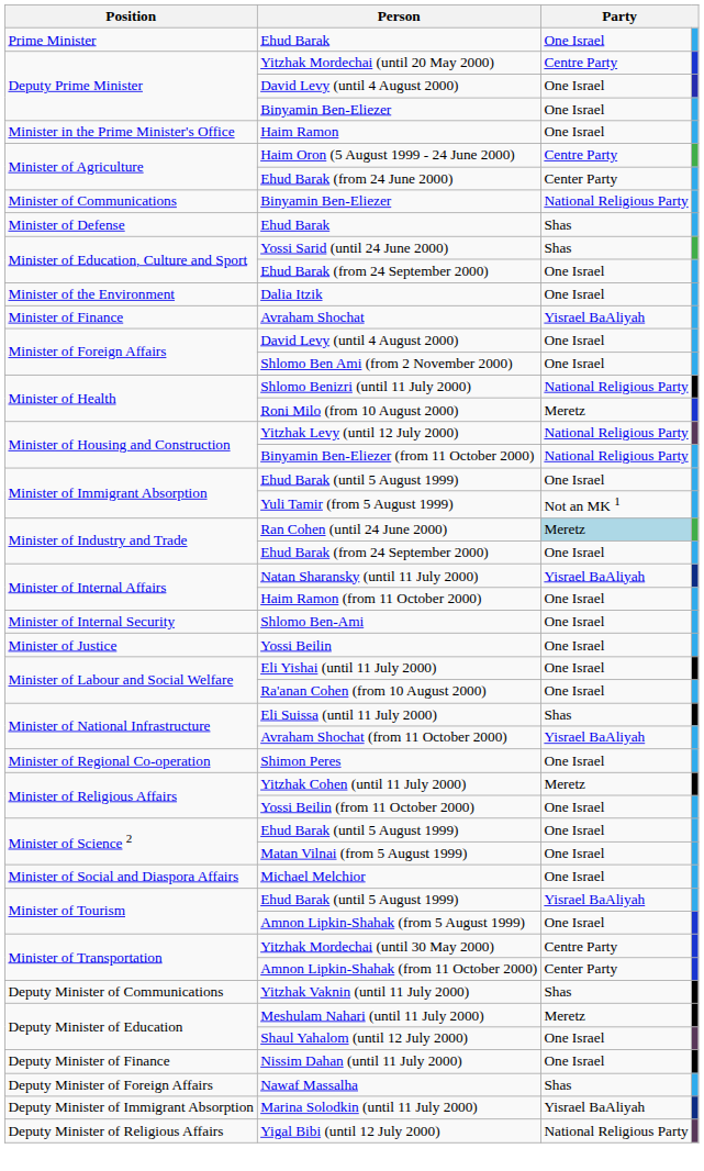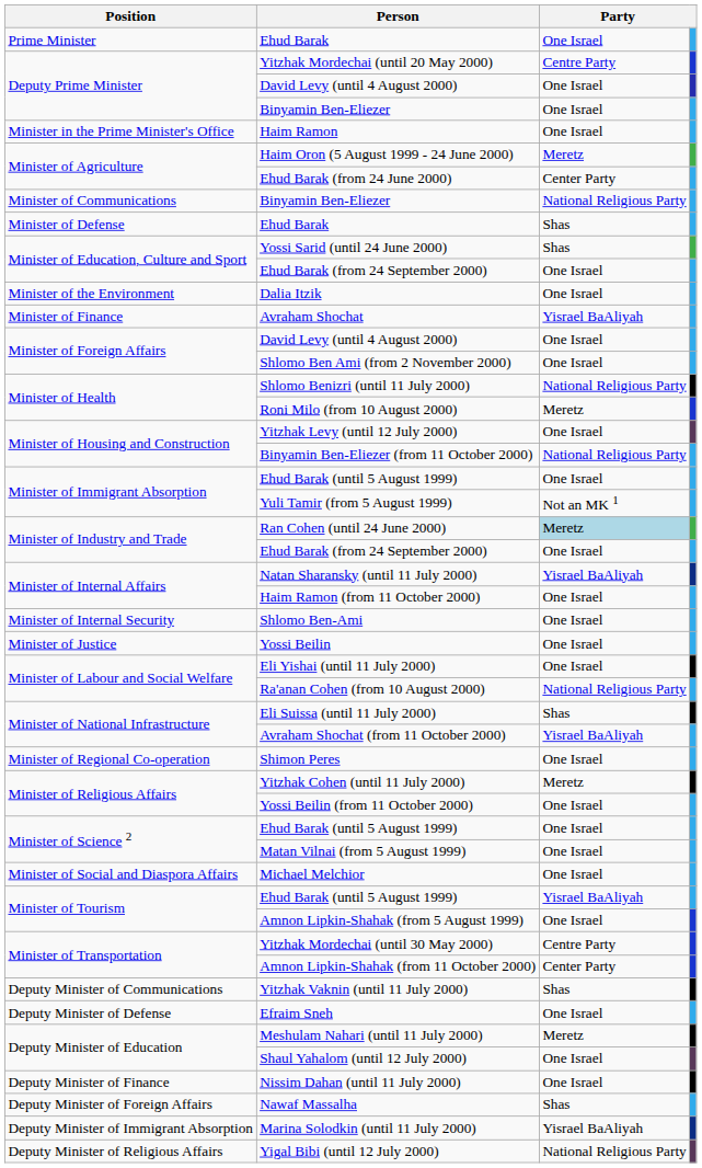Haim Oron (5 August 1999 - 24 June 2000) | column 3: Centre Party -> Meretz
Yitzhak Levy (until 12 July 2000) | column 3: National Religious Party -> One Israel
Ra'anan Cohen (from 10 August 2000) | column 3: One Israel -> National Religious Party
+ row: Deputy Minister of Defense | Efraim Sneh | One Israel
